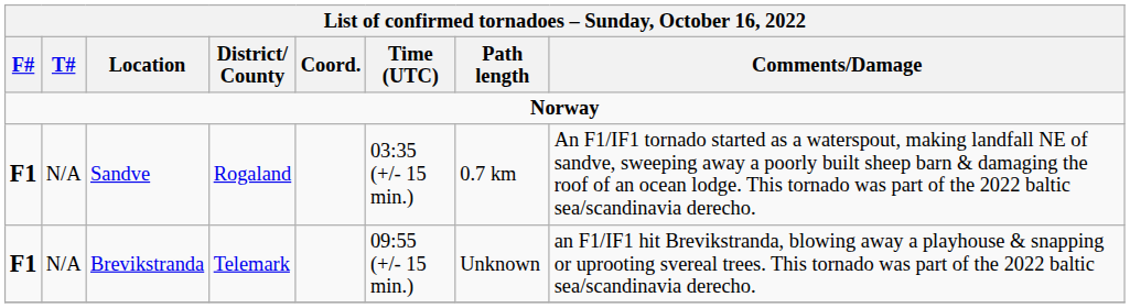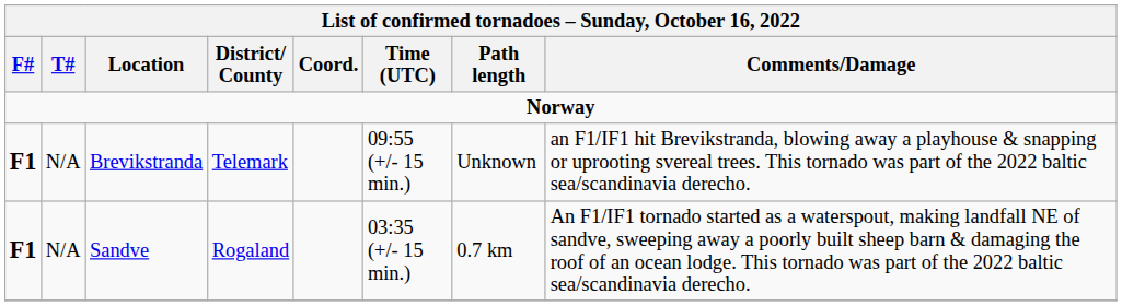rows swapped: Sandve <-> Brevikstranda
